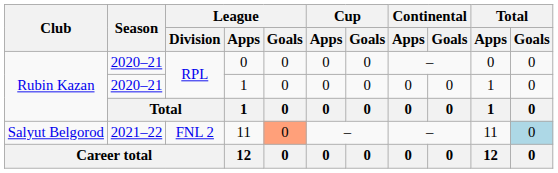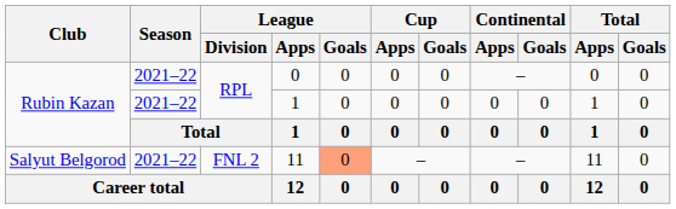row 3 | Season: 2020–21 -> 2021–22
row 4 | Season: 2020–21 -> 2021–22
row 6 | Total / Goals: lightblue background -> no background
